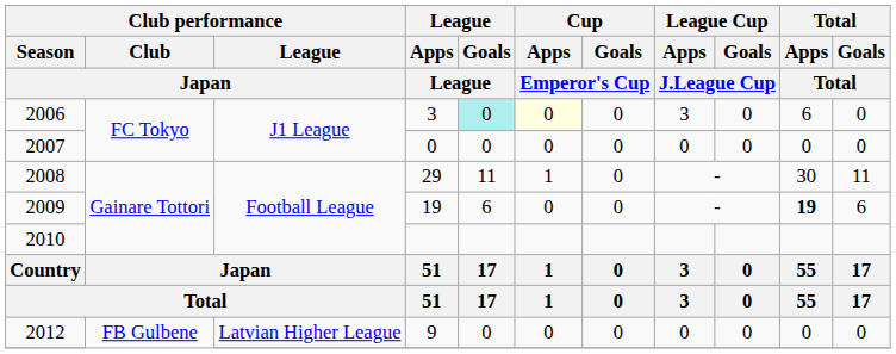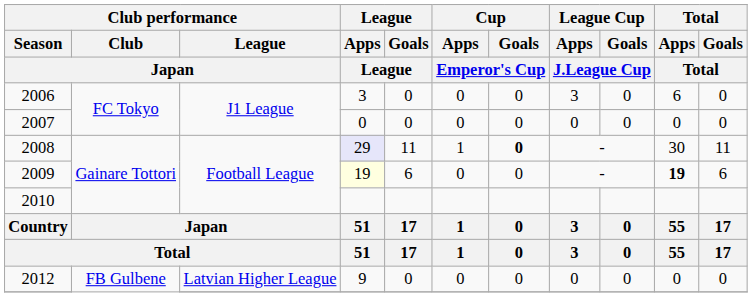2006 | League / Goals / League: paleturquoise background -> no background
2006 | Cup / Apps / Emperor's Cup: lightyellow background -> no background
2008 | League / Apps / League: no background -> lavender background
2008 | Cup / Goals / Emperor's Cup: normal -> bold
2009 | League / Apps / League: no background -> lightyellow background
